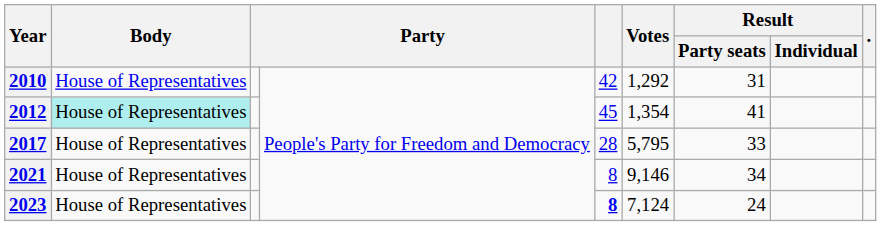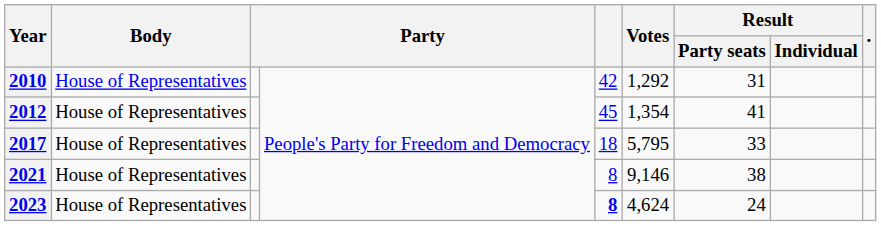2012 | Body: paleturquoise background -> no background
2017 | column 5: 28 -> 18
2021 | Result / Party seats: 34 -> 38
2023 | Votes: 7,124 -> 4,624
